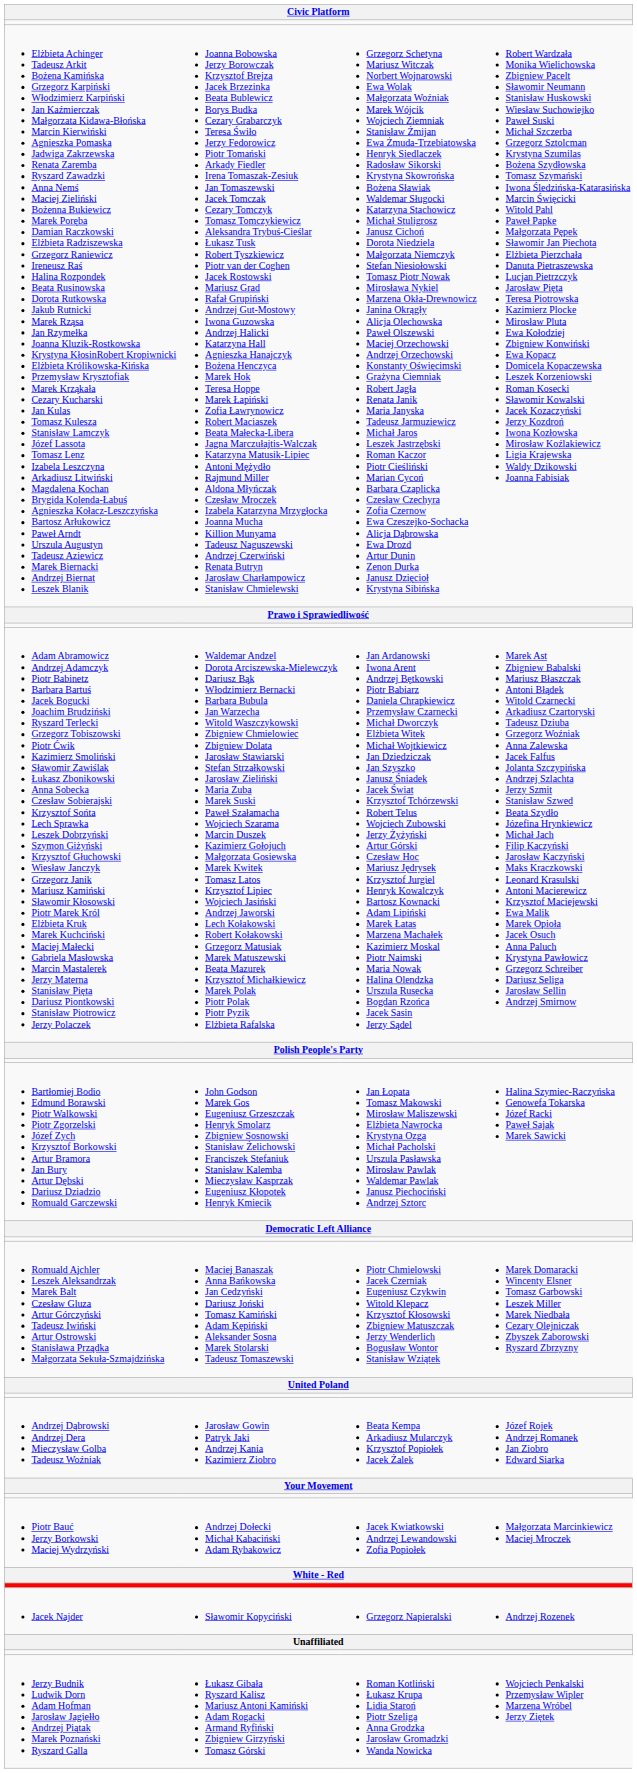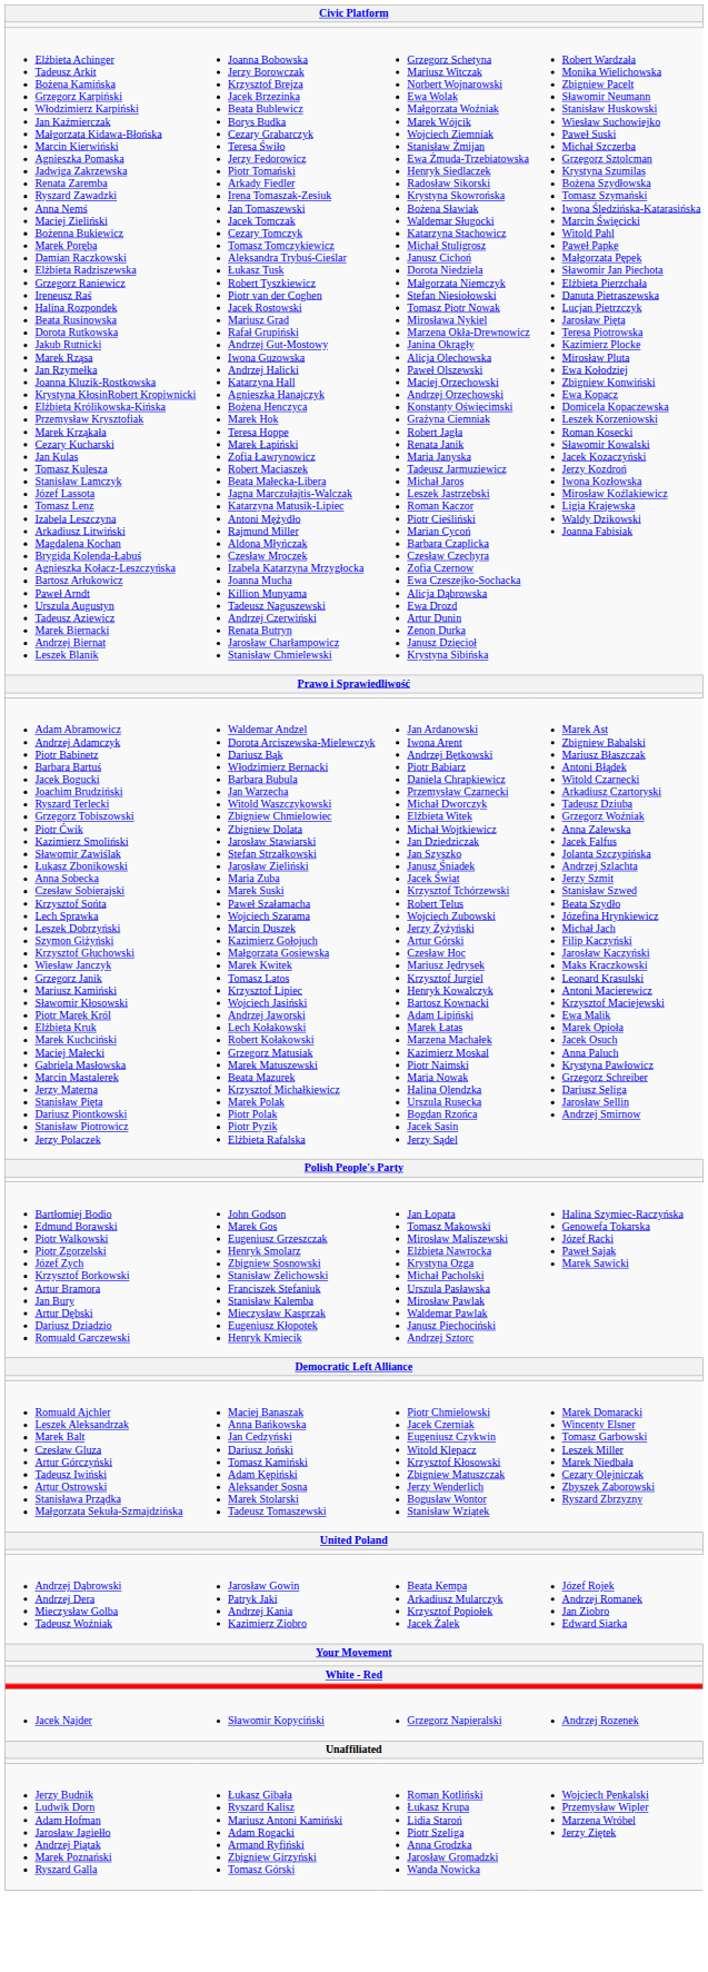- row: Piotr Bauć Jerzy Borkowski Maciej Wydrzyński | Andrzej Dołecki Michał Kabaciński Adam Rybakowicz | Jacek Kwiatkowski Andrzej Lewandowski Zofia Popiołek | Małgorzata Marcinkiewicz Maciej Mroczek
